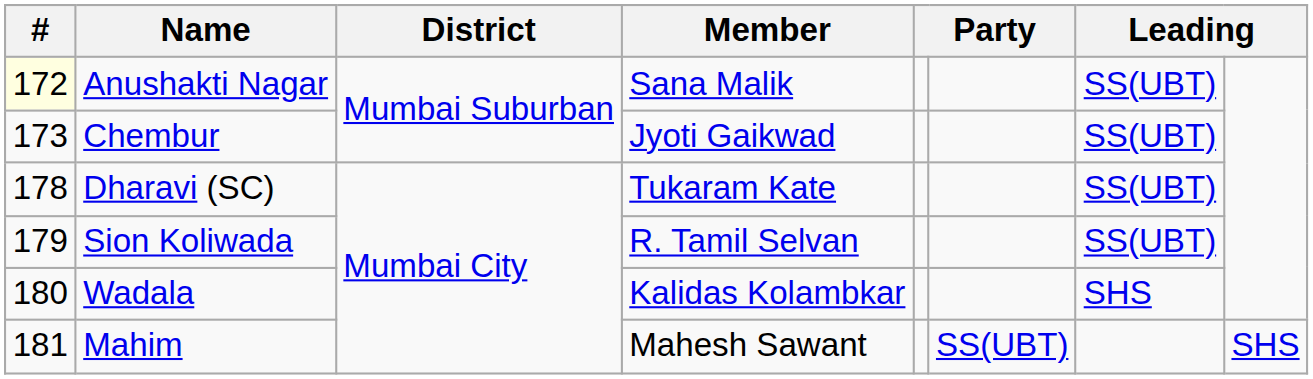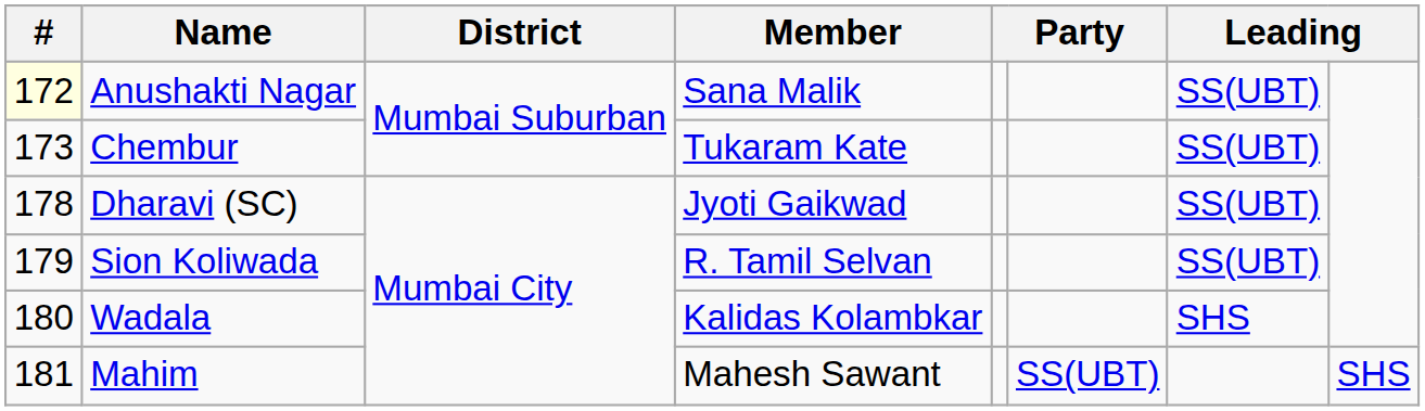Chembur | Member: Jyoti Gaikwad -> Tukaram Kate
Dharavi (SC) | Member: Tukaram Kate -> Jyoti Gaikwad
